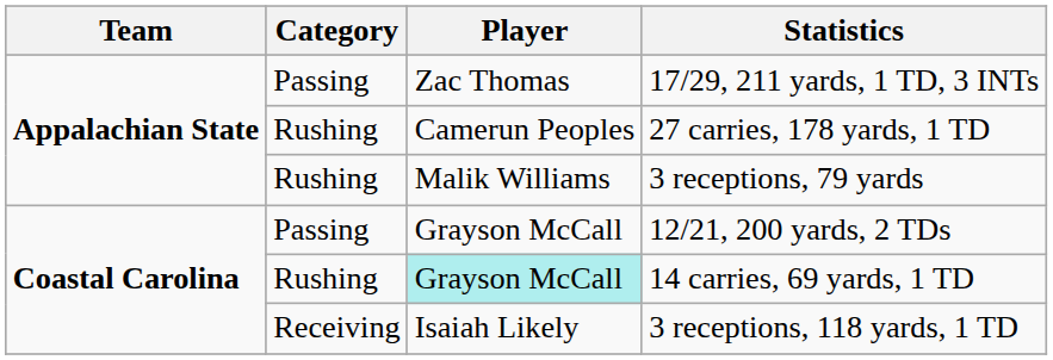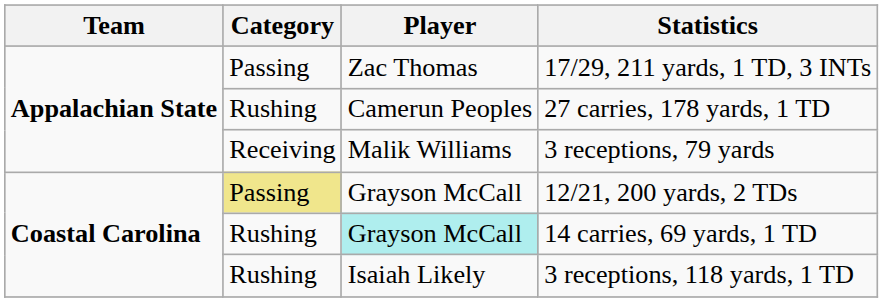3 receptions, 79 yards | Category: Rushing -> Receiving
12/21, 200 yards, 2 TDs | Category: no background -> khaki background
3 receptions, 118 yards, 1 TD | Category: Receiving -> Rushing
